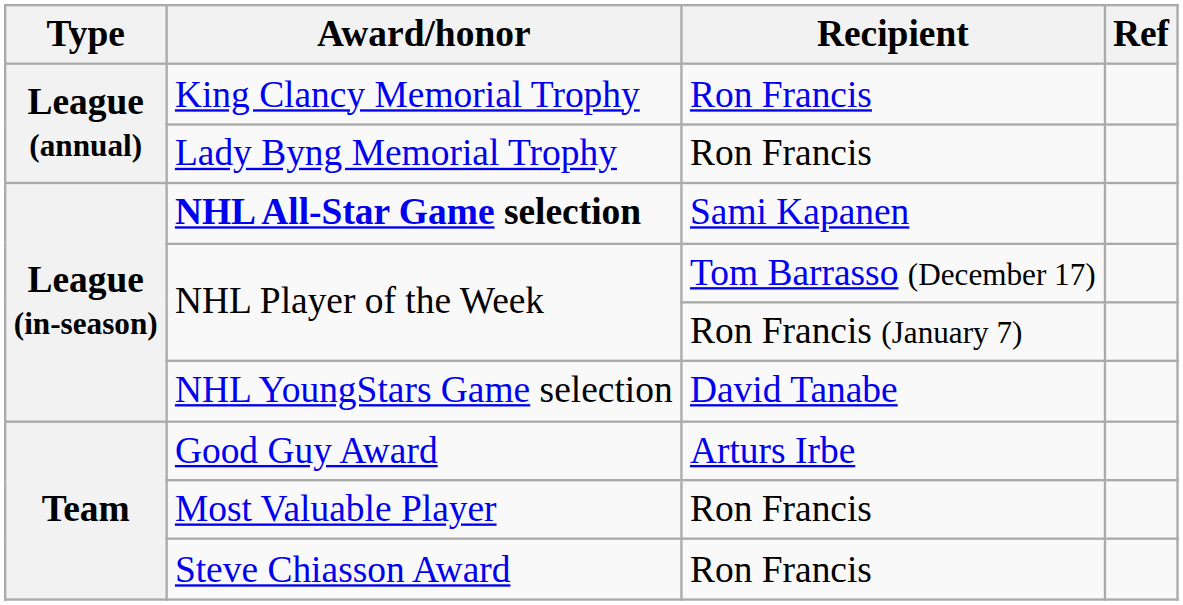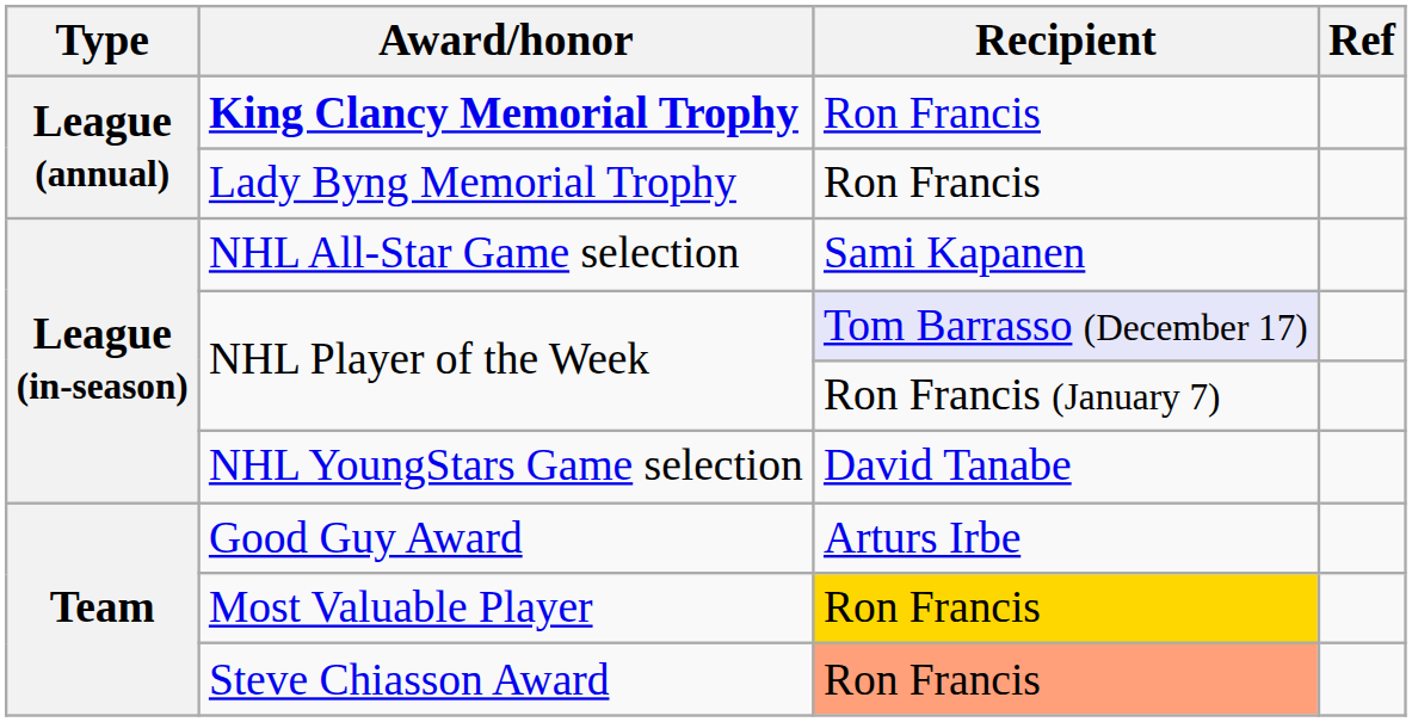King Clancy Memorial Trophy | Award/honor: normal -> bold
NHL All-Star Game selection | Award/honor: bold -> normal
NHL Player of the Week / Tom Barrasso (December 17) | Recipient: no background -> lavender background
Most Valuable Player | Recipient: no background -> gold background
Steve Chiasson Award | Recipient: no background -> lightsalmon background
